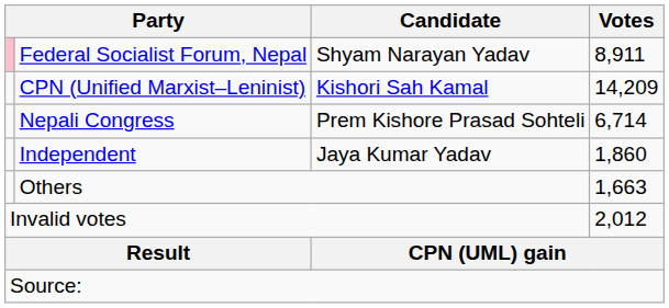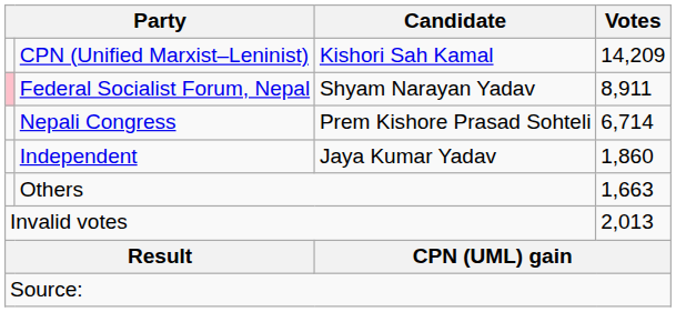rows swapped: CPN (Unified Marxist–Leninist) <-> Federal Socialist Forum, Nepal
Invalid votes | Votes: 2,012 -> 2,013
